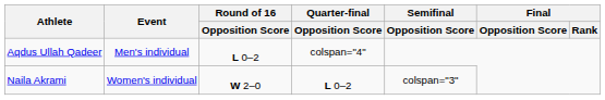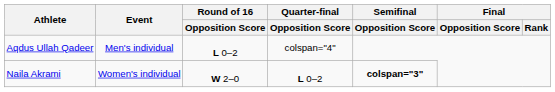Naila Akrami | Semifinal / Opposition Score: normal -> bold
